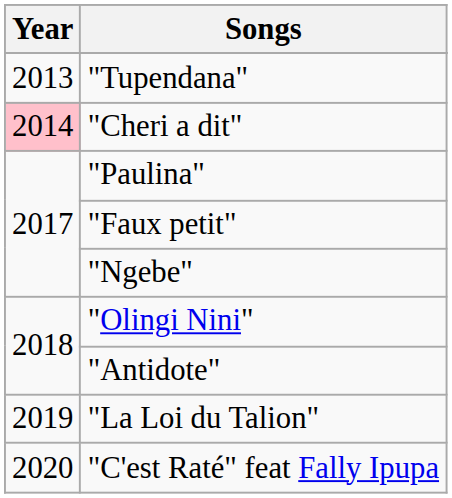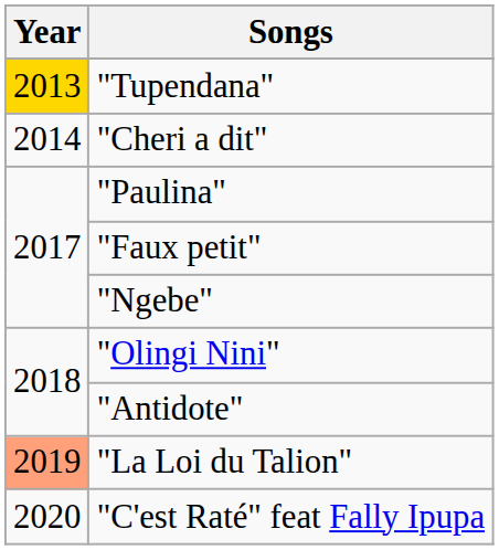"Tupendana" | Year: no background -> gold background
"Cheri a dit" | Year: pink background -> no background
"La Loi du Talion" | Year: no background -> lightsalmon background
